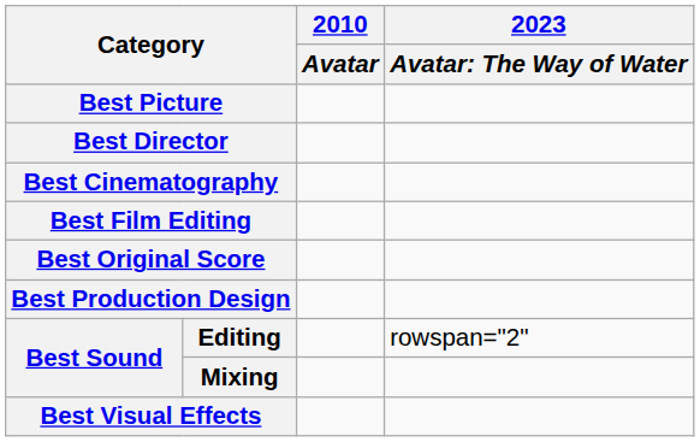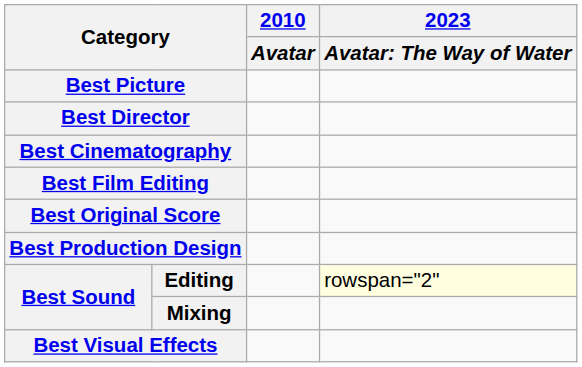Editing | column 4: no background -> lightyellow background
